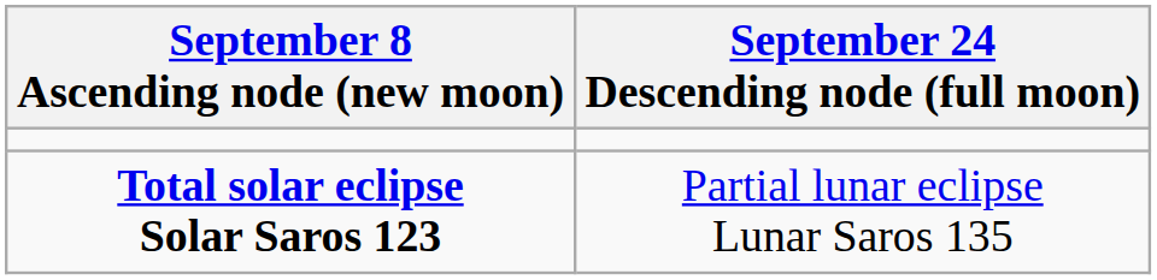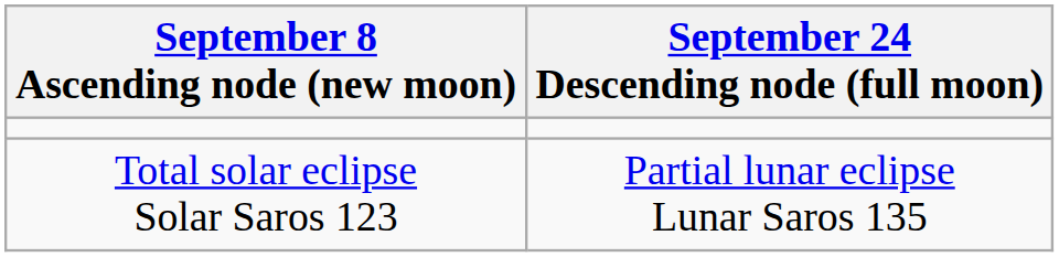row 3 | September 8 Ascending node (new moon): bold -> normal
